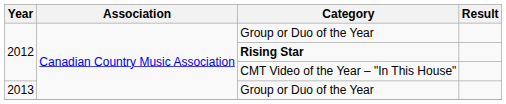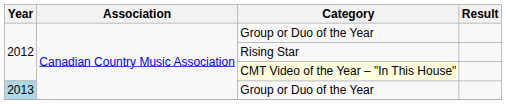Rising Star | Category: bold -> normal
CMT Video of the Year – "In This House" | Category: no background -> lightyellow background
2013 / Group or Duo of the Year | Year: no background -> lightblue background
